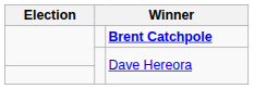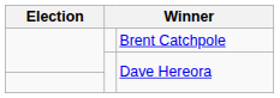Brent Catchpole | column 3: bold -> normal
